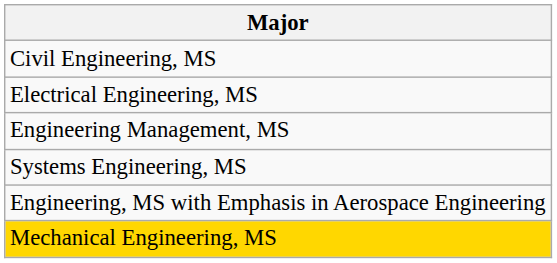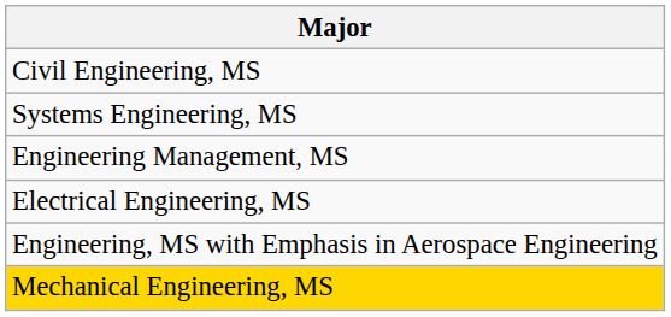row 3 | column 1: Electrical Engineering, MS -> Systems Engineering, MS
row 5 | column 1: Systems Engineering, MS -> Electrical Engineering, MS
